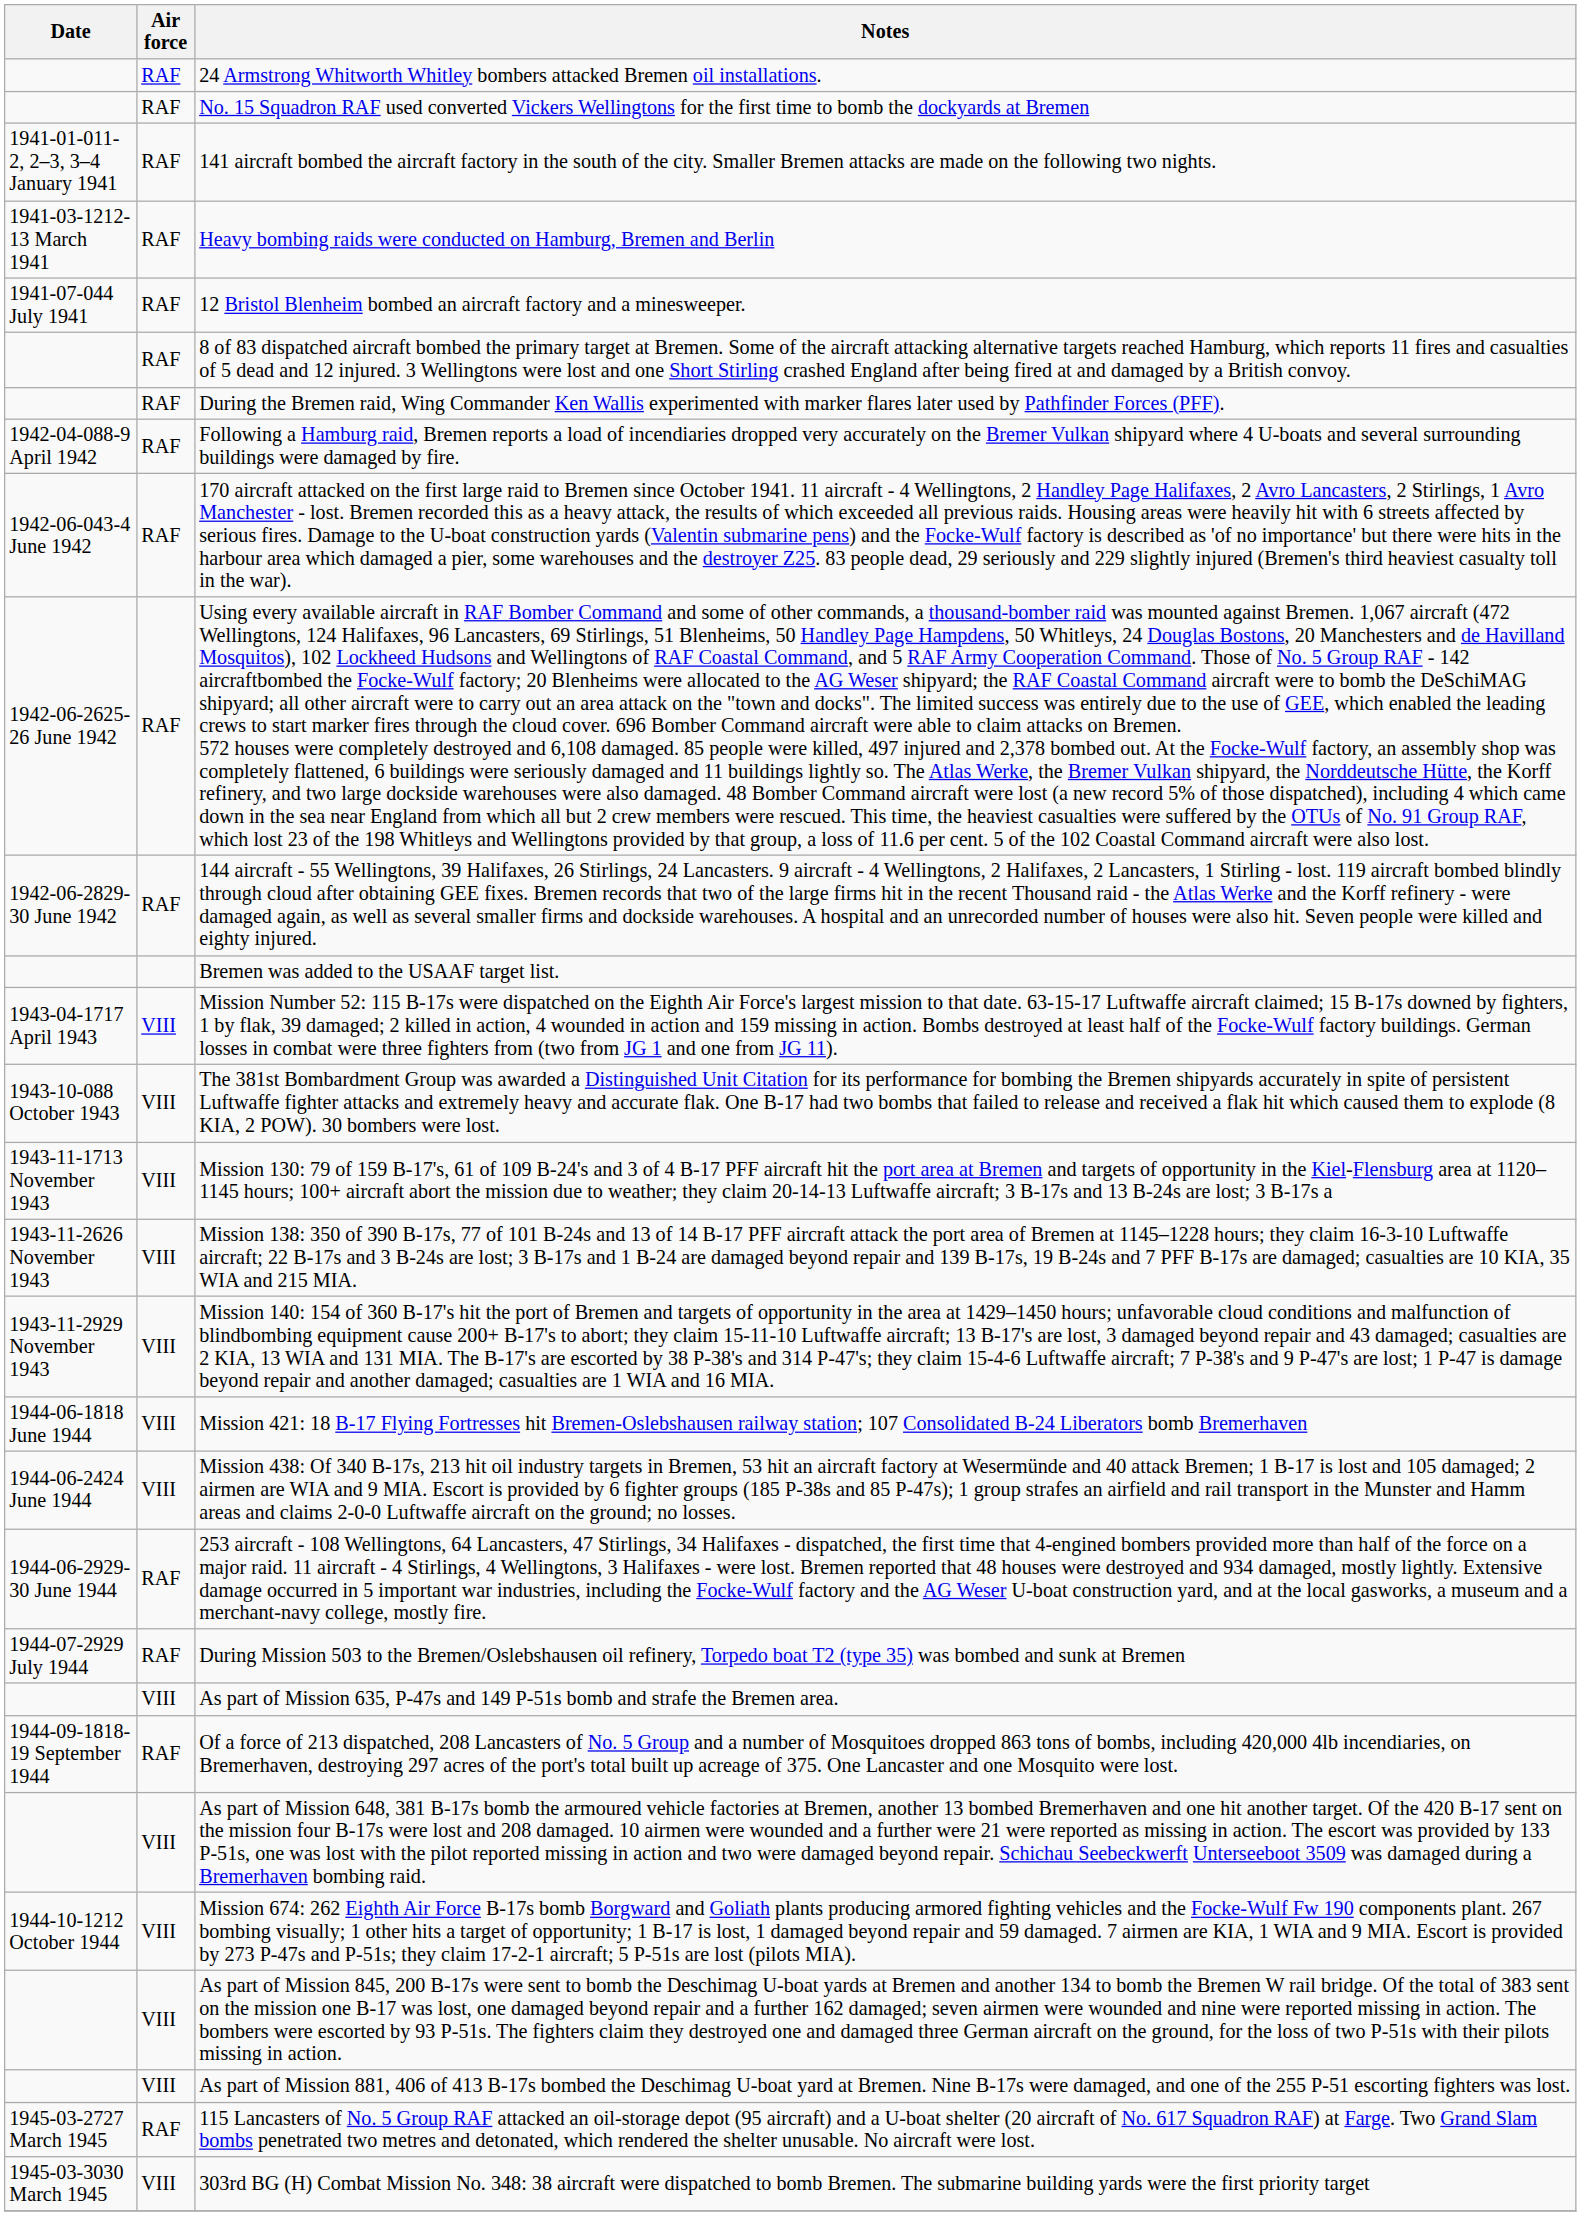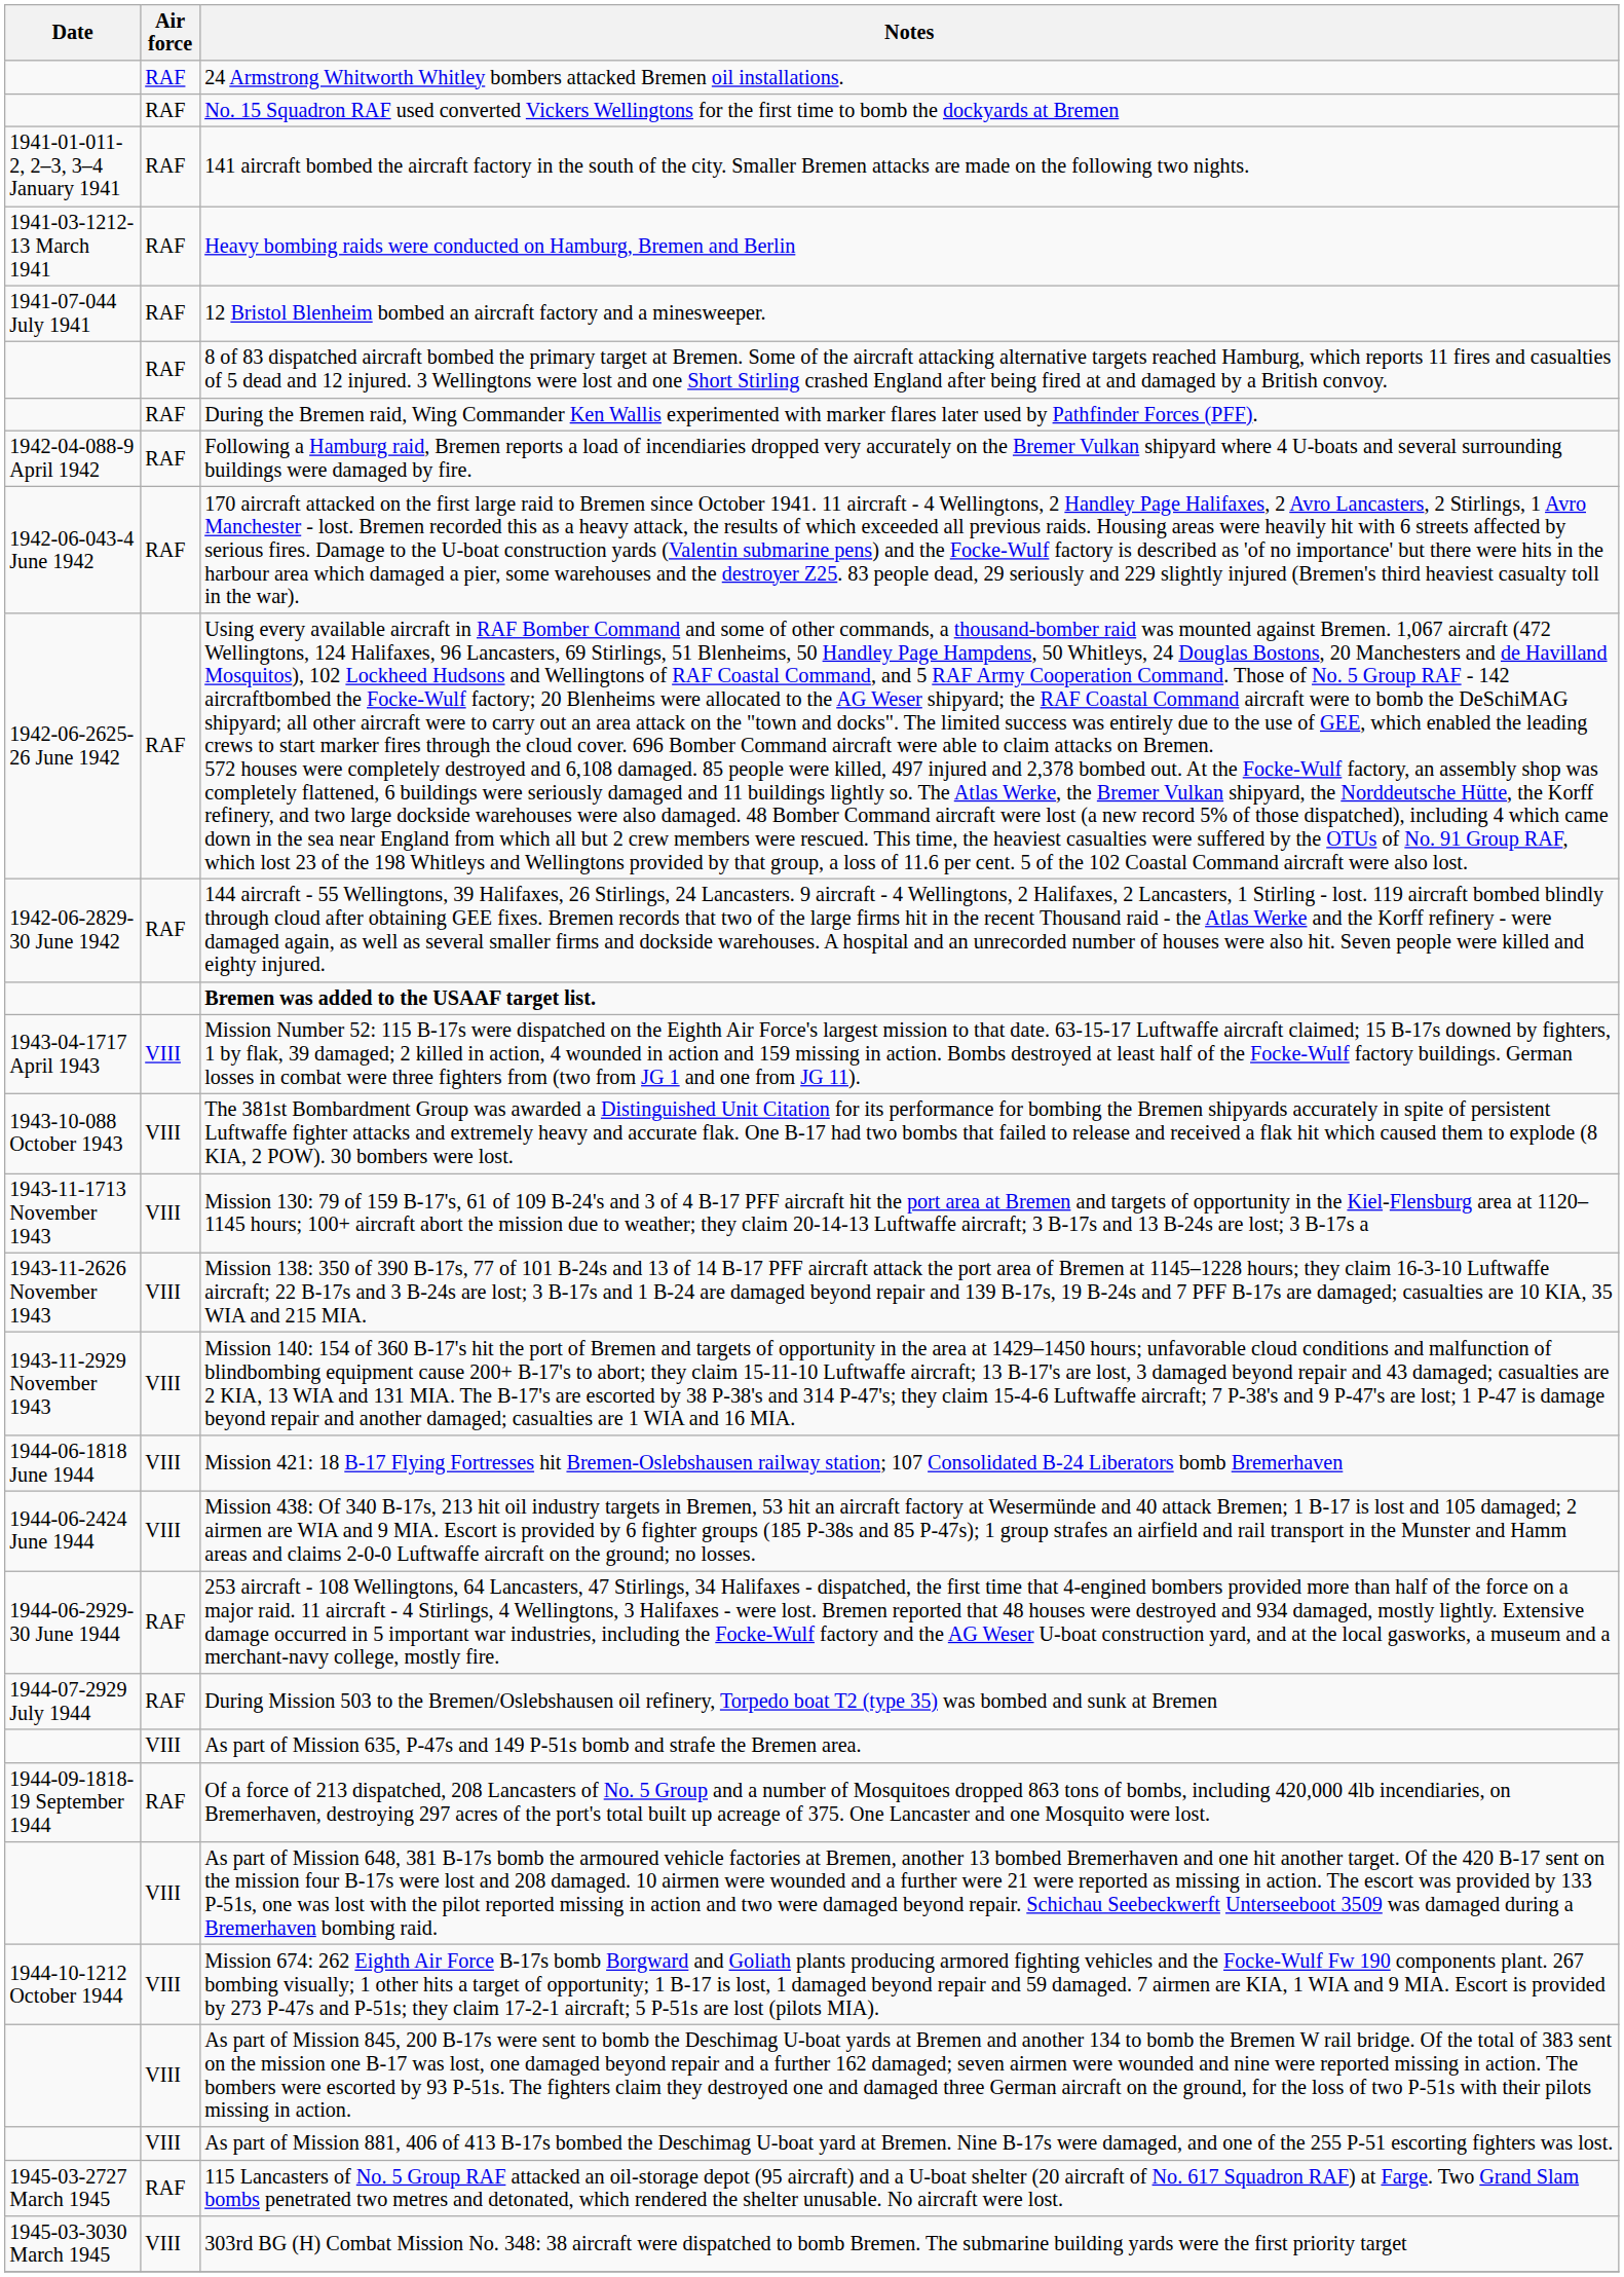Bremen was added to the USAAF target list. | Notes: normal -> bold
